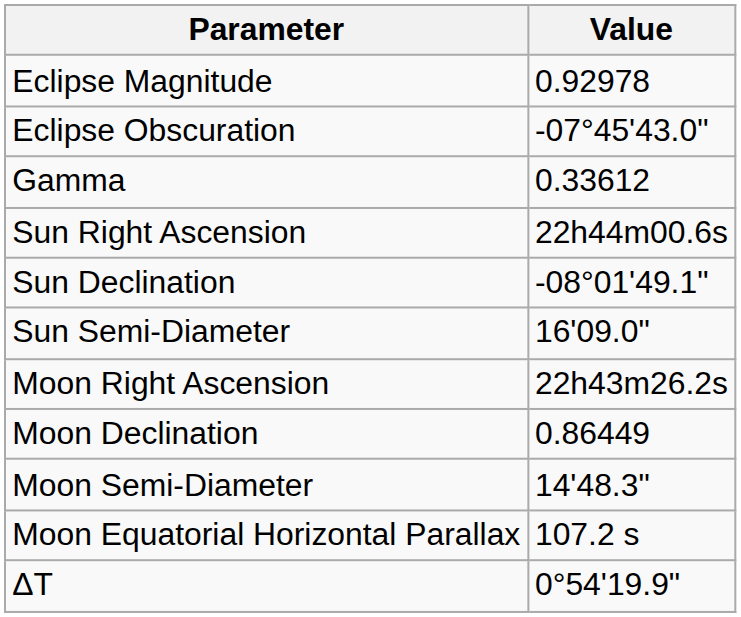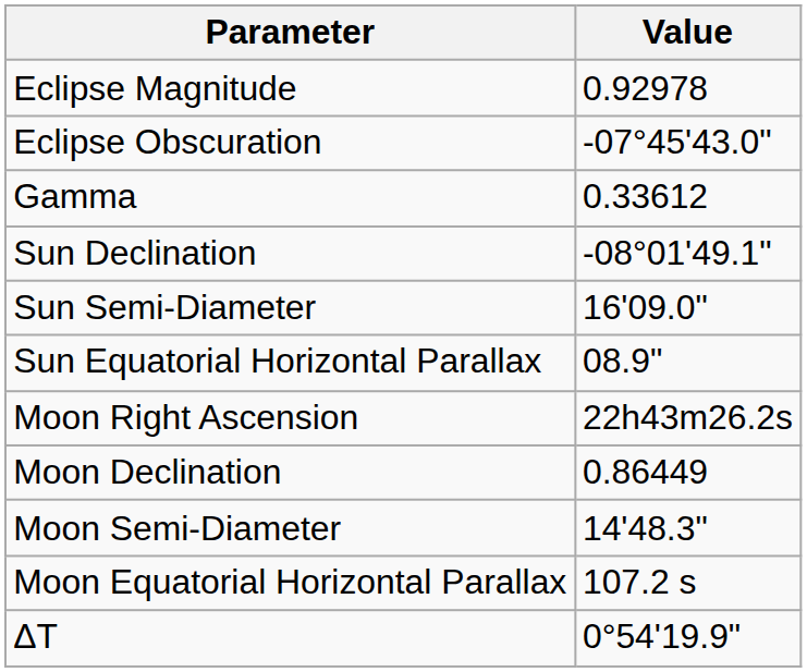- row: Sun Right Ascension | 22h44m00.6s
+ row: Sun Equatorial Horizontal Parallax | 08.9"
